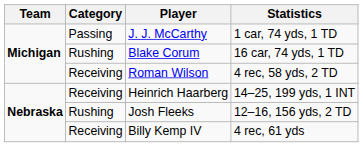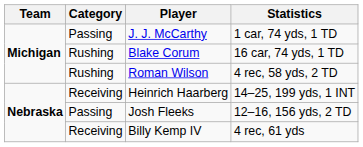Roman Wilson | Category: Receiving -> Rushing
Josh Fleeks | Category: Rushing -> Passing
